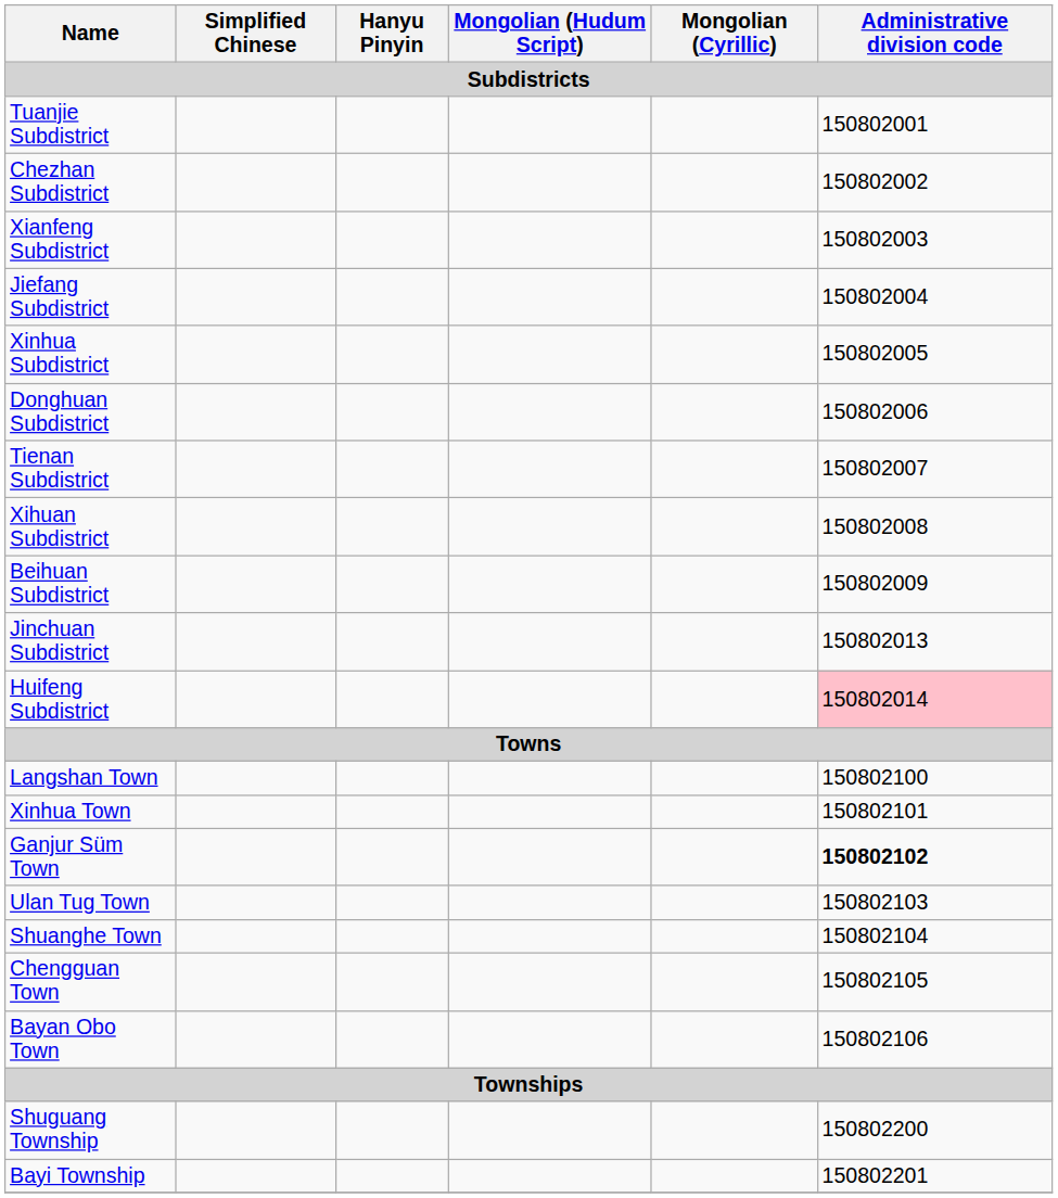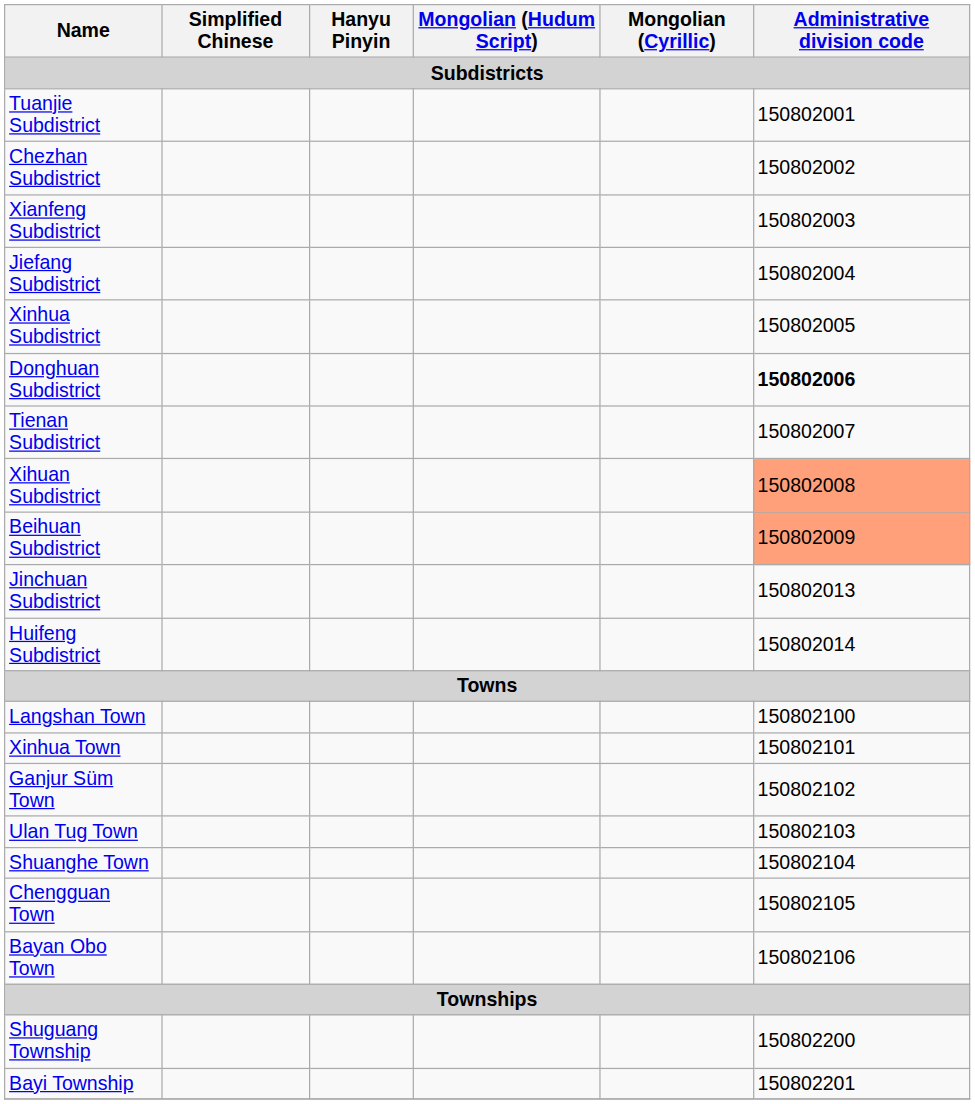Donghuan Subdistrict | Administrative division code: normal -> bold
Xihuan Subdistrict | Administrative division code: no background -> lightsalmon background
Beihuan Subdistrict | Administrative division code: no background -> lightsalmon background
Huifeng Subdistrict | Administrative division code: pink background -> no background
Ganjur Süm Town | Administrative division code: bold -> normal
